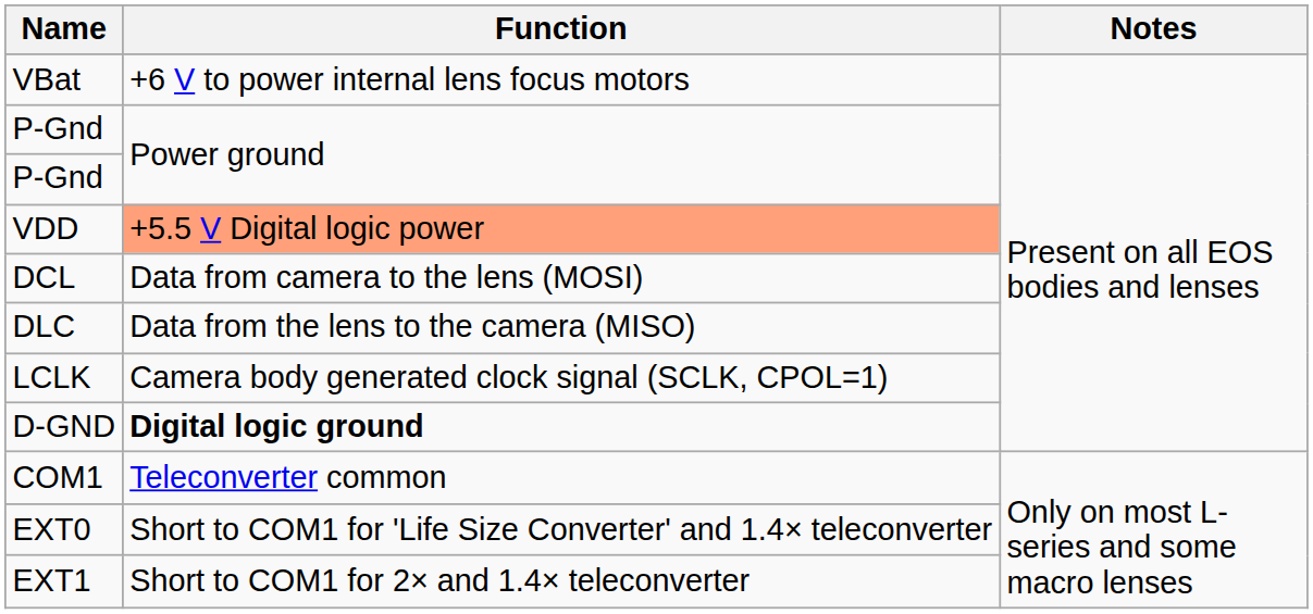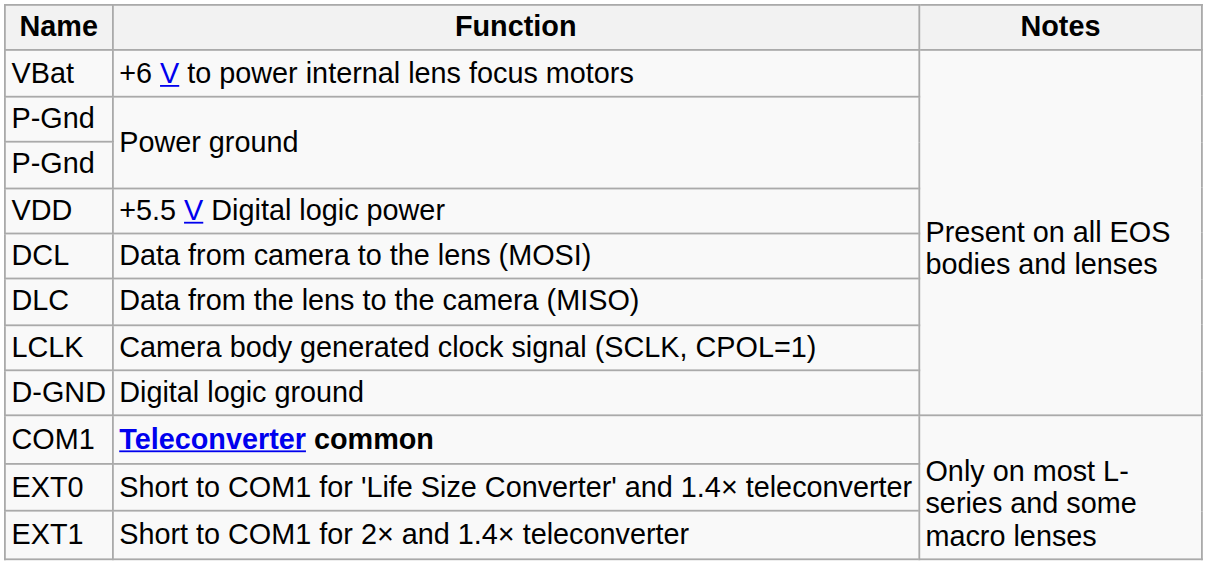VDD | Function: lightsalmon background -> no background
D-GND | Function: bold -> normal
COM1 | Function: normal -> bold
